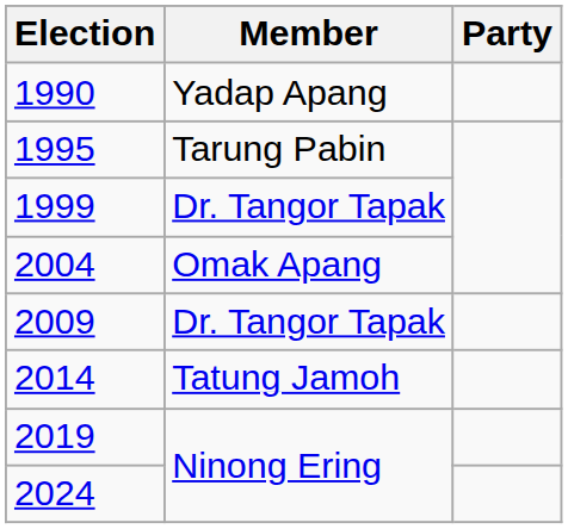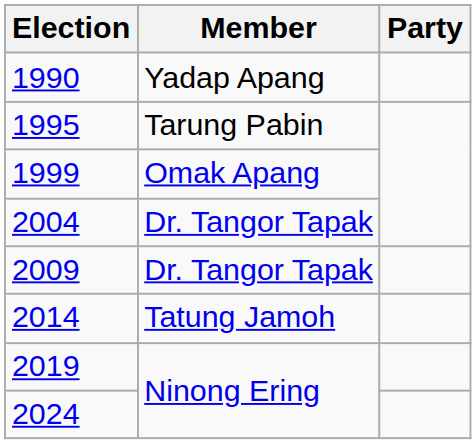1999 | Member: Dr. Tangor Tapak -> Omak Apang
2004 | Member: Omak Apang -> Dr. Tangor Tapak
